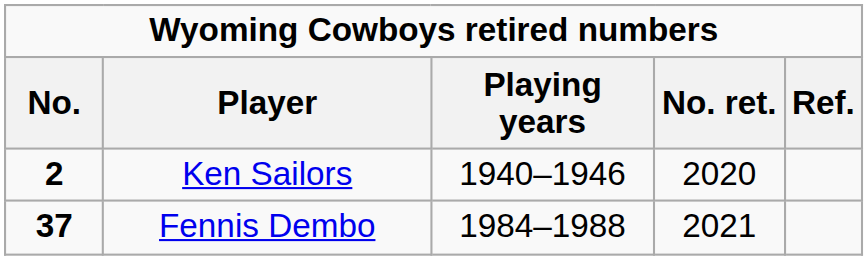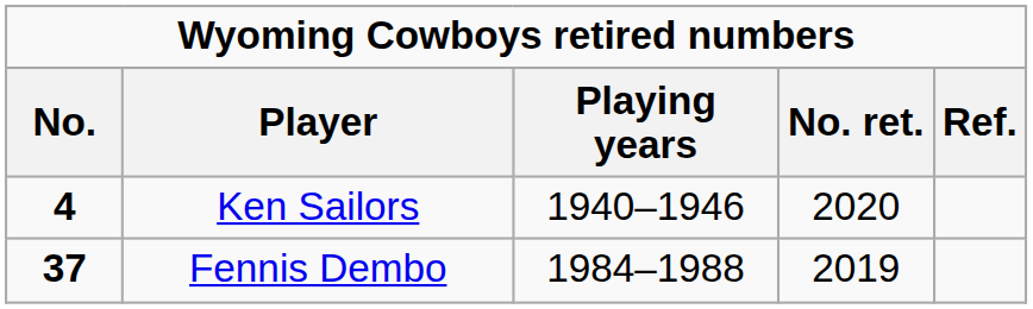Ken Sailors | No.: 2 -> 4
Fennis Dembo | No. ret.: 2021 -> 2019
